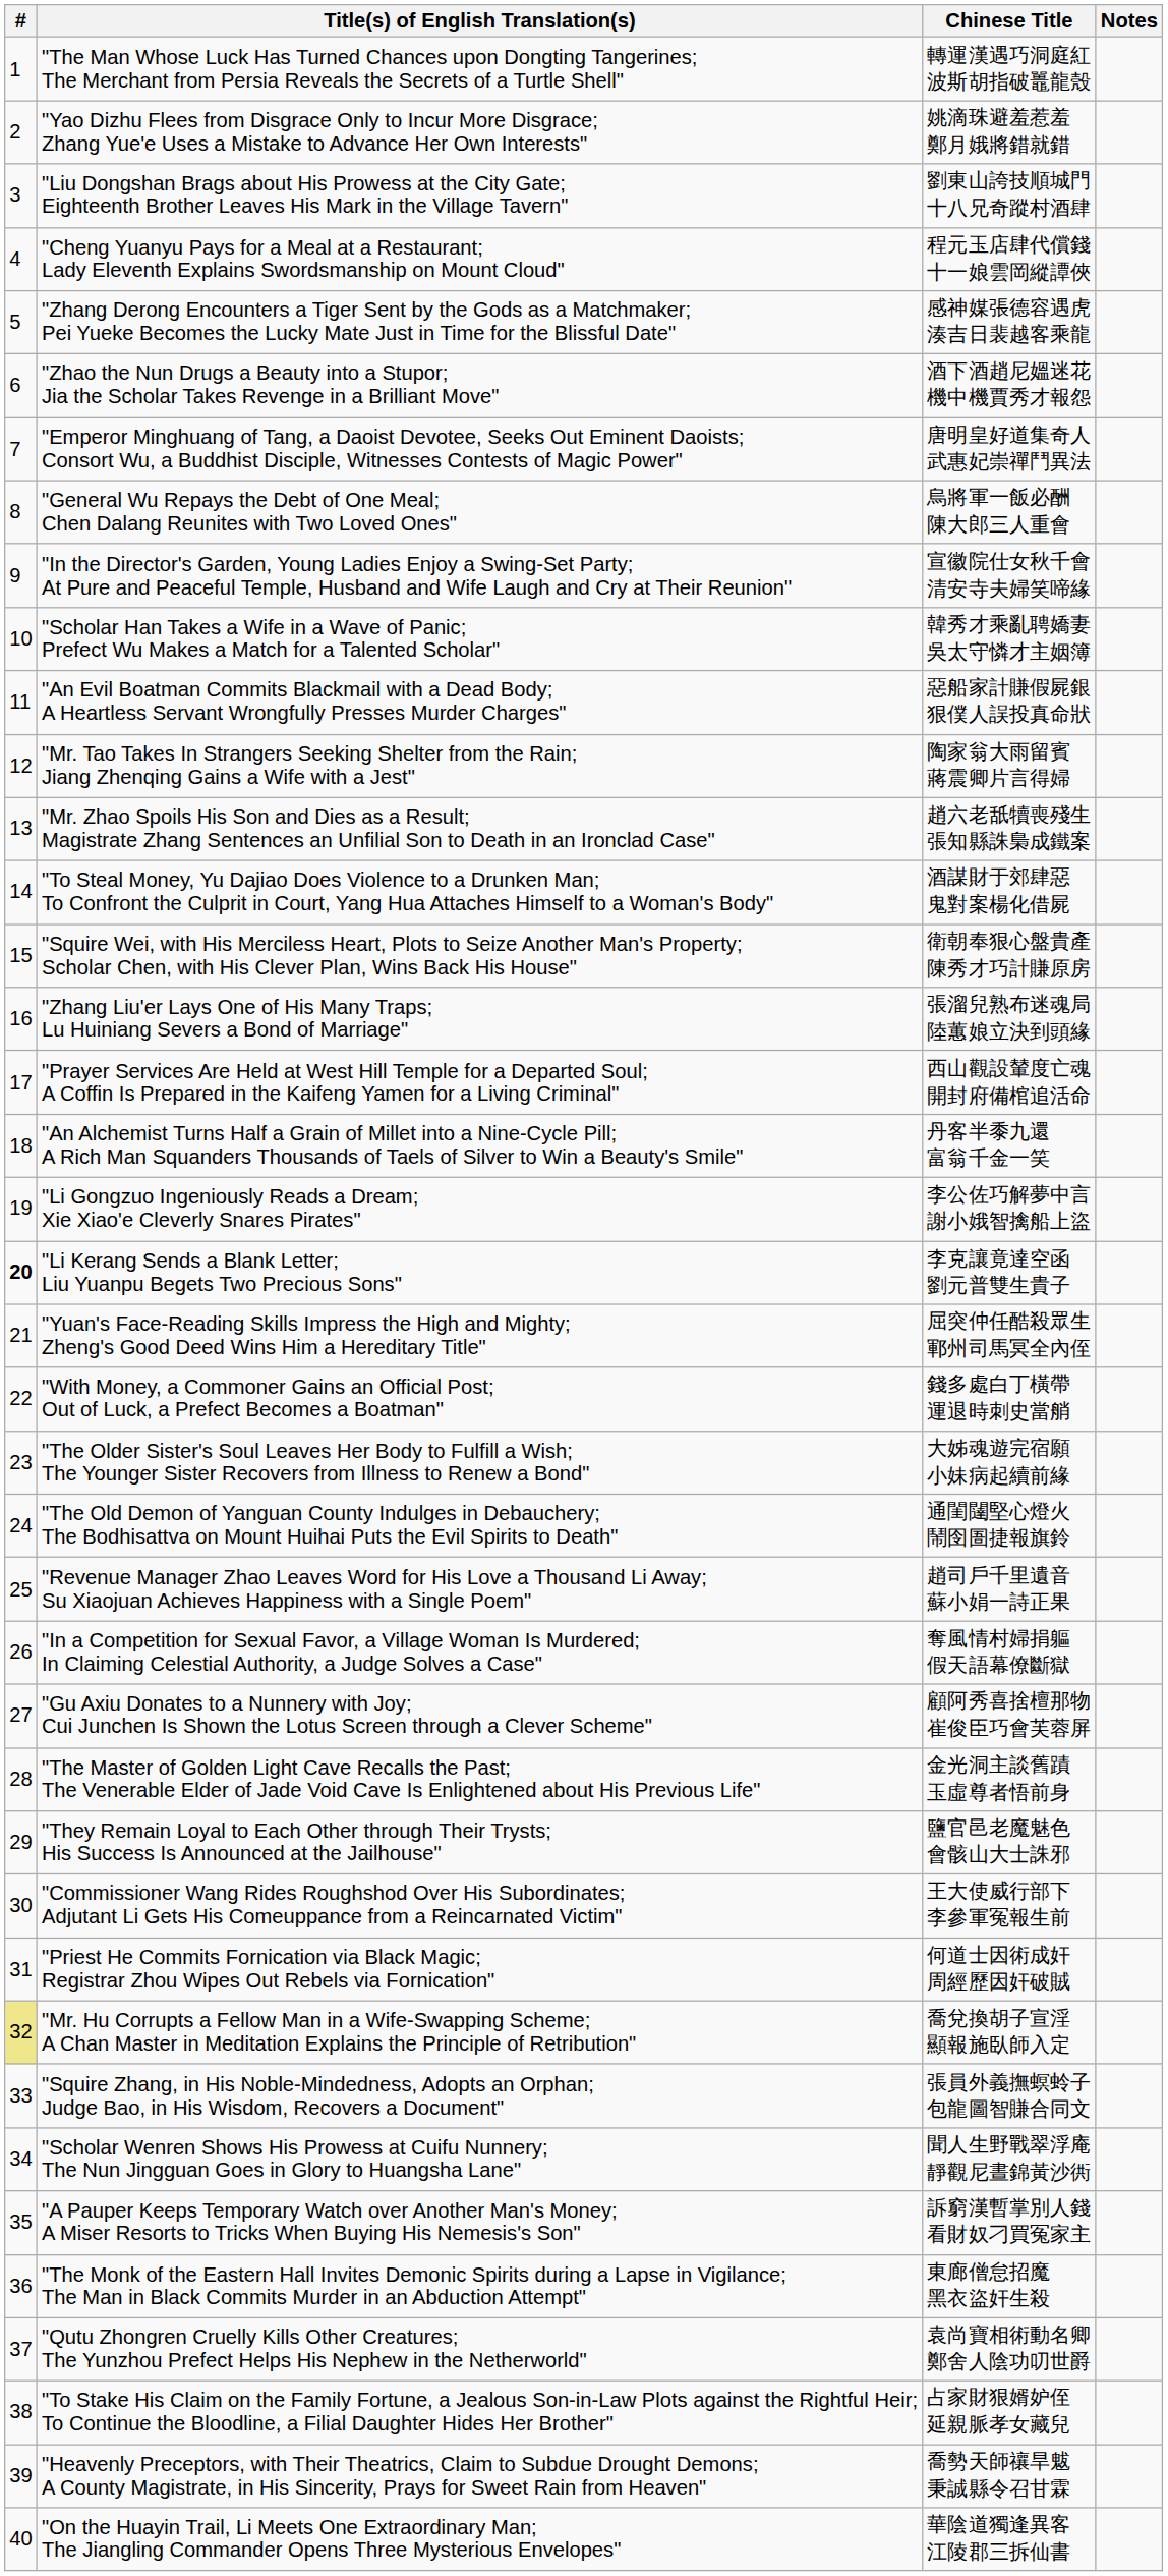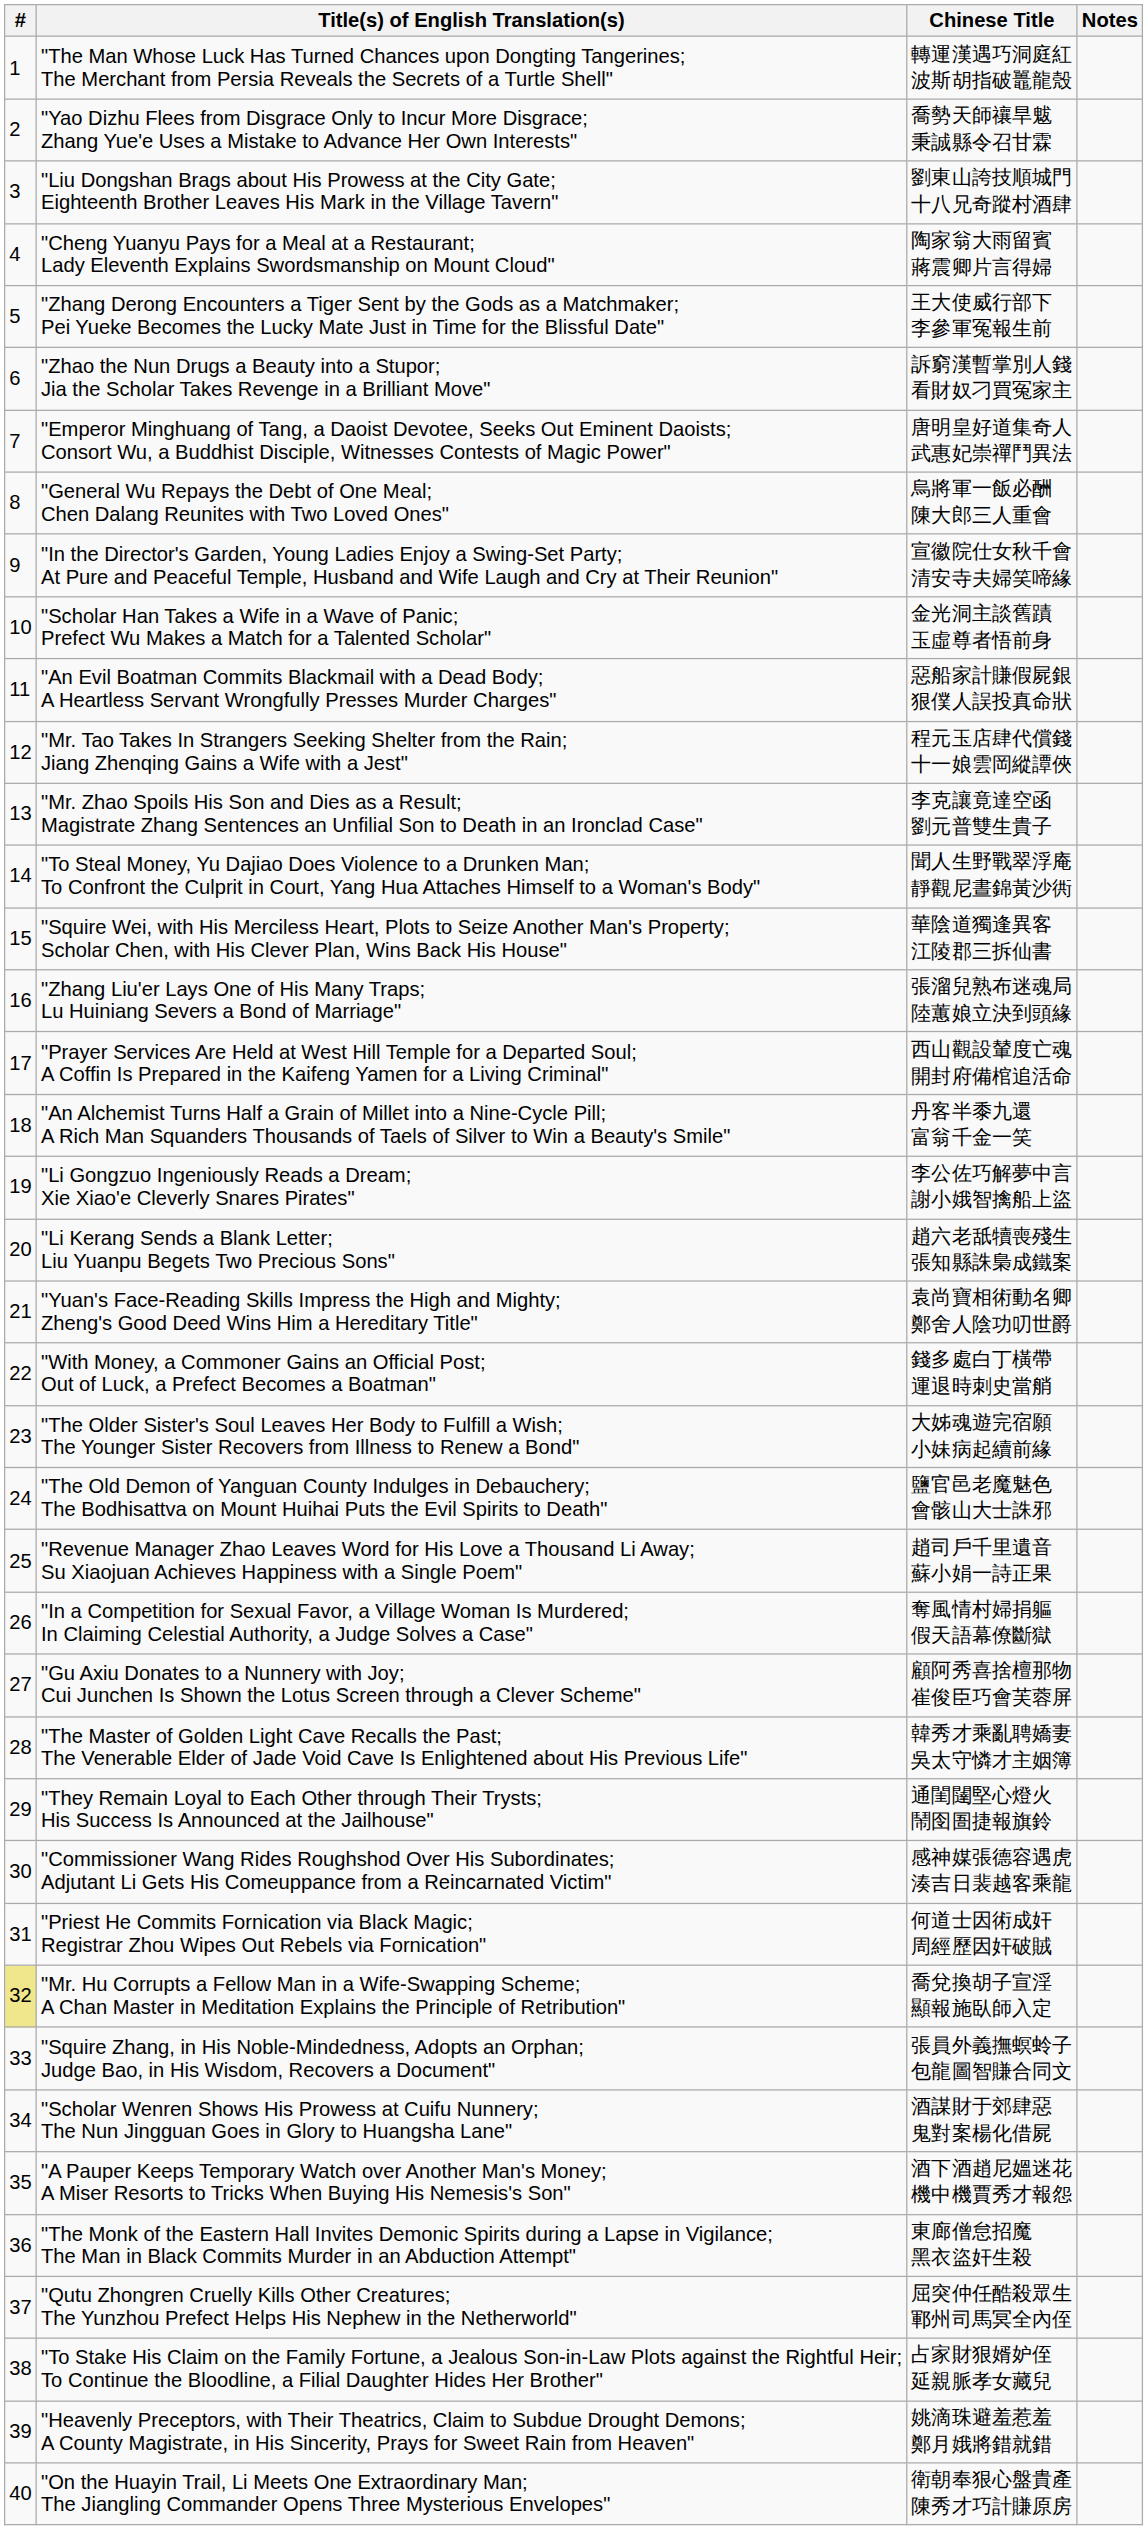row 3 | Chinese Title: 姚滴珠避羞惹羞 鄭月娥將錯就錯 -> 喬勢天師禳旱魃 秉誠縣令召甘霖
row 5 | Chinese Title: 程元玉店肆代償錢 十一娘雲岡縱譚俠 -> 陶家翁大雨留賓 蔣震卿片言得婦
row 6 | Chinese Title: 感神媒張德容遇虎 湊吉日裴越客乘龍 -> 王大使威行部下 李參軍冤報生前
row 7 | Chinese Title: 酒下酒趙尼媼迷花 機中機賈秀才報怨 -> 訴窮漢暫掌別人錢 看財奴刁買冤家主
row 11 | Chinese Title: 韓秀才乘亂聘嬌妻 吳太守憐才主姻簿 -> 金光洞主談舊蹟 玉虛尊者悟前身
row 13 | Chinese Title: 陶家翁大雨留賓 蔣震卿片言得婦 -> 程元玉店肆代償錢 十一娘雲岡縱譚俠
row 14 | Chinese Title: 趙六老舐犢喪殘生 張知縣誅梟成鐵案 -> 李克讓竟達空函 劉元普雙生貴子
row 15 | Chinese Title: 酒謀財于郊肆惡 鬼對案楊化借屍 -> 聞人生野戰翠浮庵 靜觀尼晝錦黃沙衖
row 16 | Chinese Title: 衛朝奉狠心盤貴產 陳秀才巧計賺原房 -> 華陰道獨逢異客 江陵郡三拆仙書
row 21 | #: bold -> normal
row 21 | Chinese Title: 李克讓竟達空函 劉元普雙生貴子 -> 趙六老舐犢喪殘生 張知縣誅梟成鐵案
row 22 | Chinese Title: 屈突仲任酷殺眾生 鄆州司馬冥全內侄 -> 袁尚寶相術動名卿 鄭舍人陰功叨世爵
row 25 | Chinese Title: 通閨闥堅心燈火 鬧囹圄捷報旗鈴 -> 鹽官邑老魔魅色 會骸山大士誅邪
row 29 | Chinese Title: 金光洞主談舊蹟 玉虛尊者悟前身 -> 韓秀才乘亂聘嬌妻 吳太守憐才主姻簿
row 30 | Chinese Title: 鹽官邑老魔魅色 會骸山大士誅邪 -> 通閨闥堅心燈火 鬧囹圄捷報旗鈴
row 31 | Chinese Title: 王大使威行部下 李參軍冤報生前 -> 感神媒張德容遇虎 湊吉日裴越客乘龍
row 35 | Chinese Title: 聞人生野戰翠浮庵 靜觀尼晝錦黃沙衖 -> 酒謀財于郊肆惡 鬼對案楊化借屍
row 36 | Chinese Title: 訴窮漢暫掌別人錢 看財奴刁買冤家主 -> 酒下酒趙尼媼迷花 機中機賈秀才報怨
row 38 | Chinese Title: 袁尚寶相術動名卿 鄭舍人陰功叨世爵 -> 屈突仲任酷殺眾生 鄆州司馬冥全內侄
row 40 | Chinese Title: 喬勢天師禳旱魃 秉誠縣令召甘霖 -> 姚滴珠避羞惹羞 鄭月娥將錯就錯
row 41 | Chinese Title: 華陰道獨逢異客 江陵郡三拆仙書 -> 衛朝奉狠心盤貴產 陳秀才巧計賺原房
